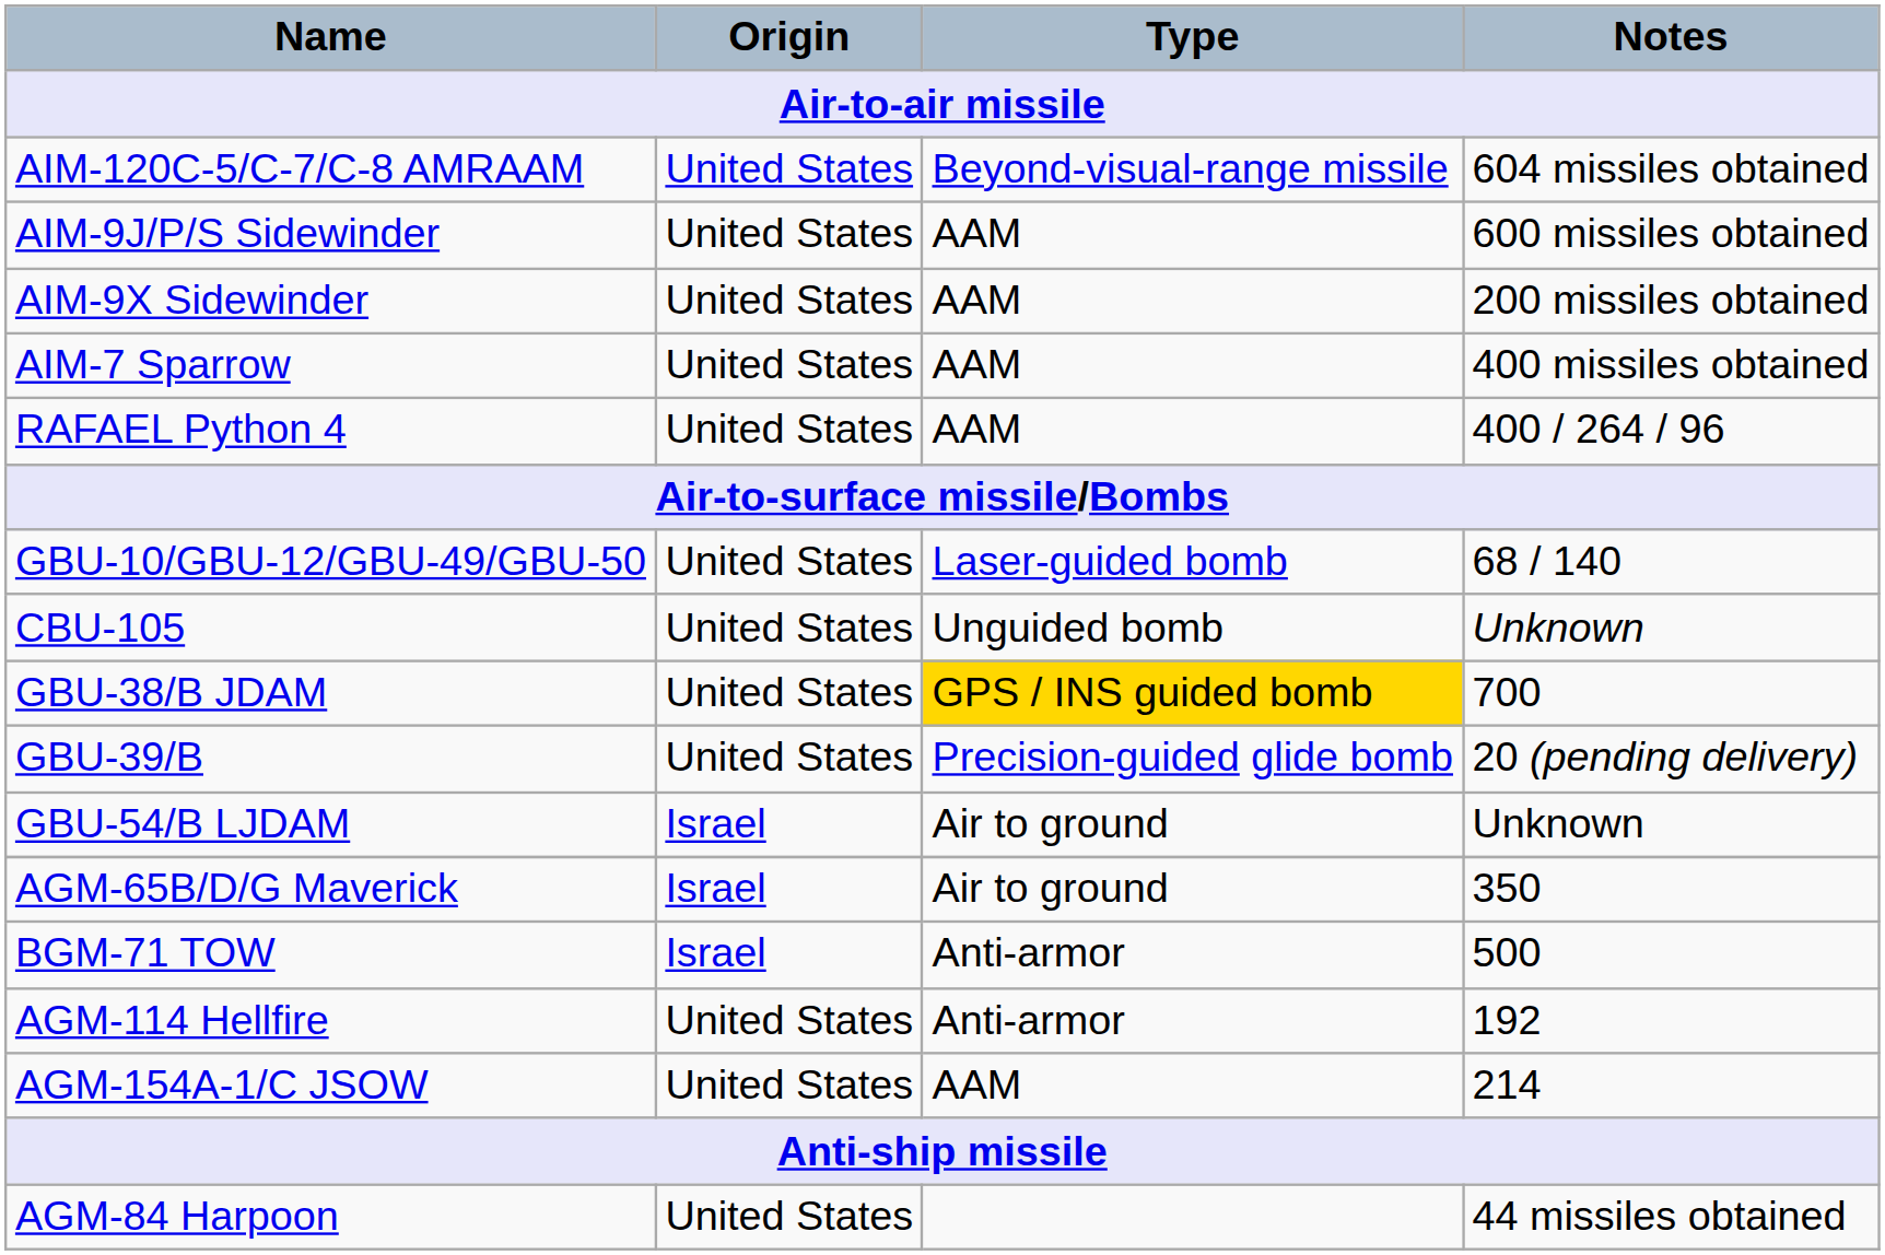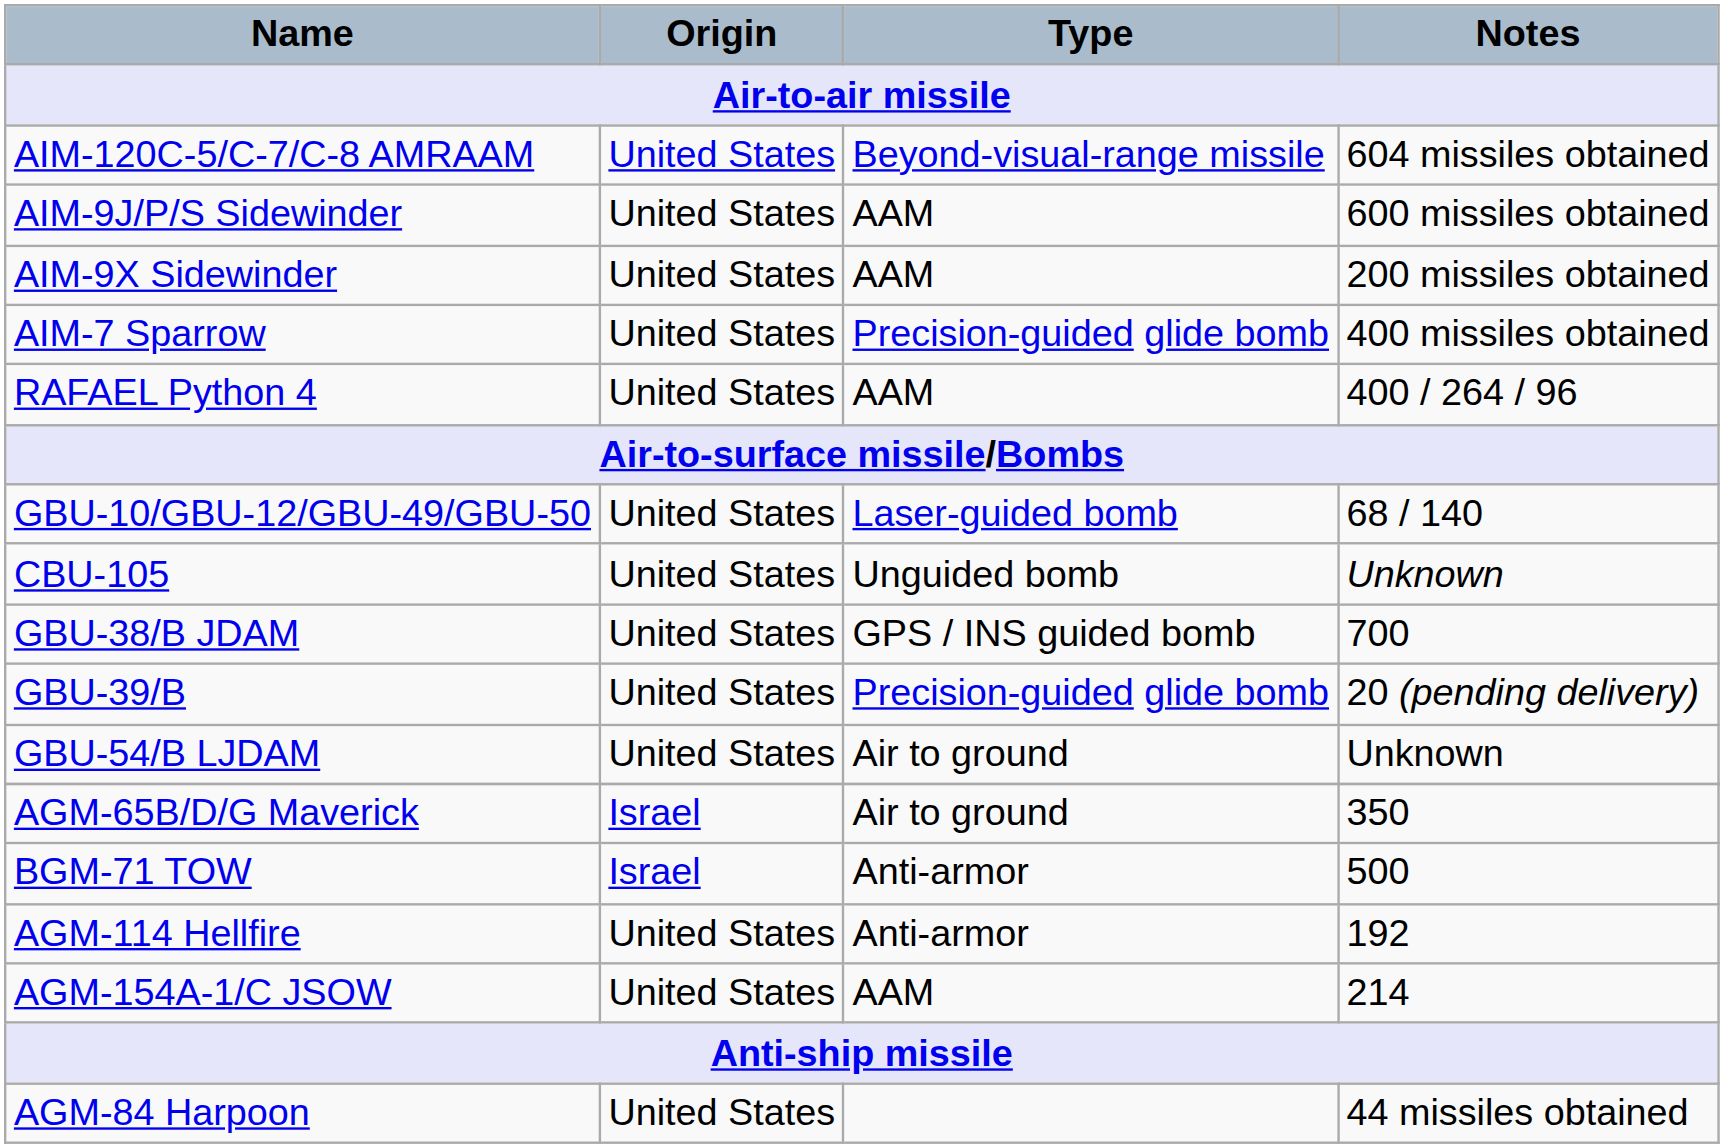AIM-7 Sparrow | Type: AAM -> Precision-guided glide bomb
GBU-38/B JDAM | Type: gold background -> no background
GBU-54/B LJDAM | Origin: Israel -> United States
